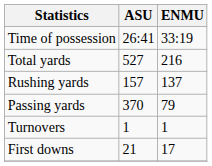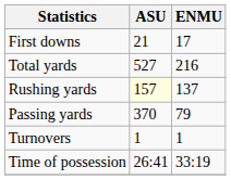rows swapped: First downs <-> Time of possession
Rushing yards | ASU: no background -> lightyellow background
